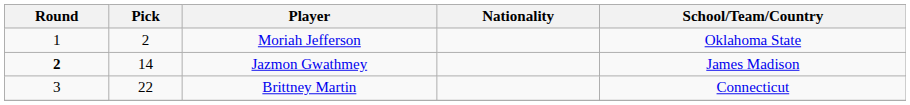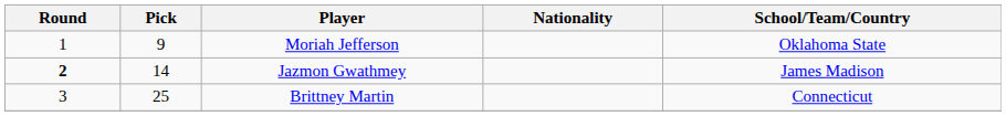Moriah Jefferson | Pick: 2 -> 9
Brittney Martin | Pick: 22 -> 25
